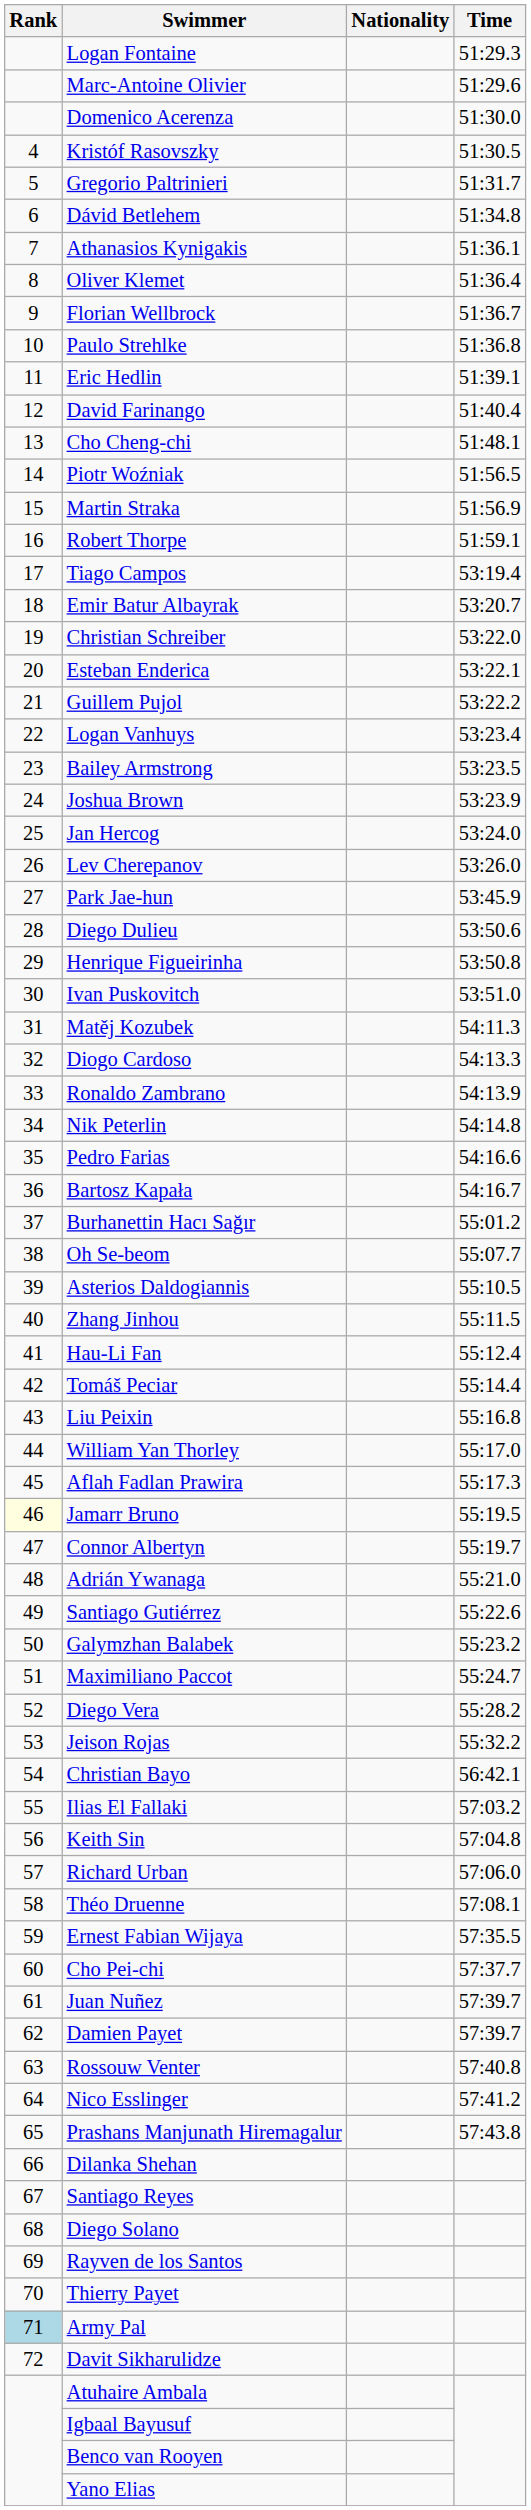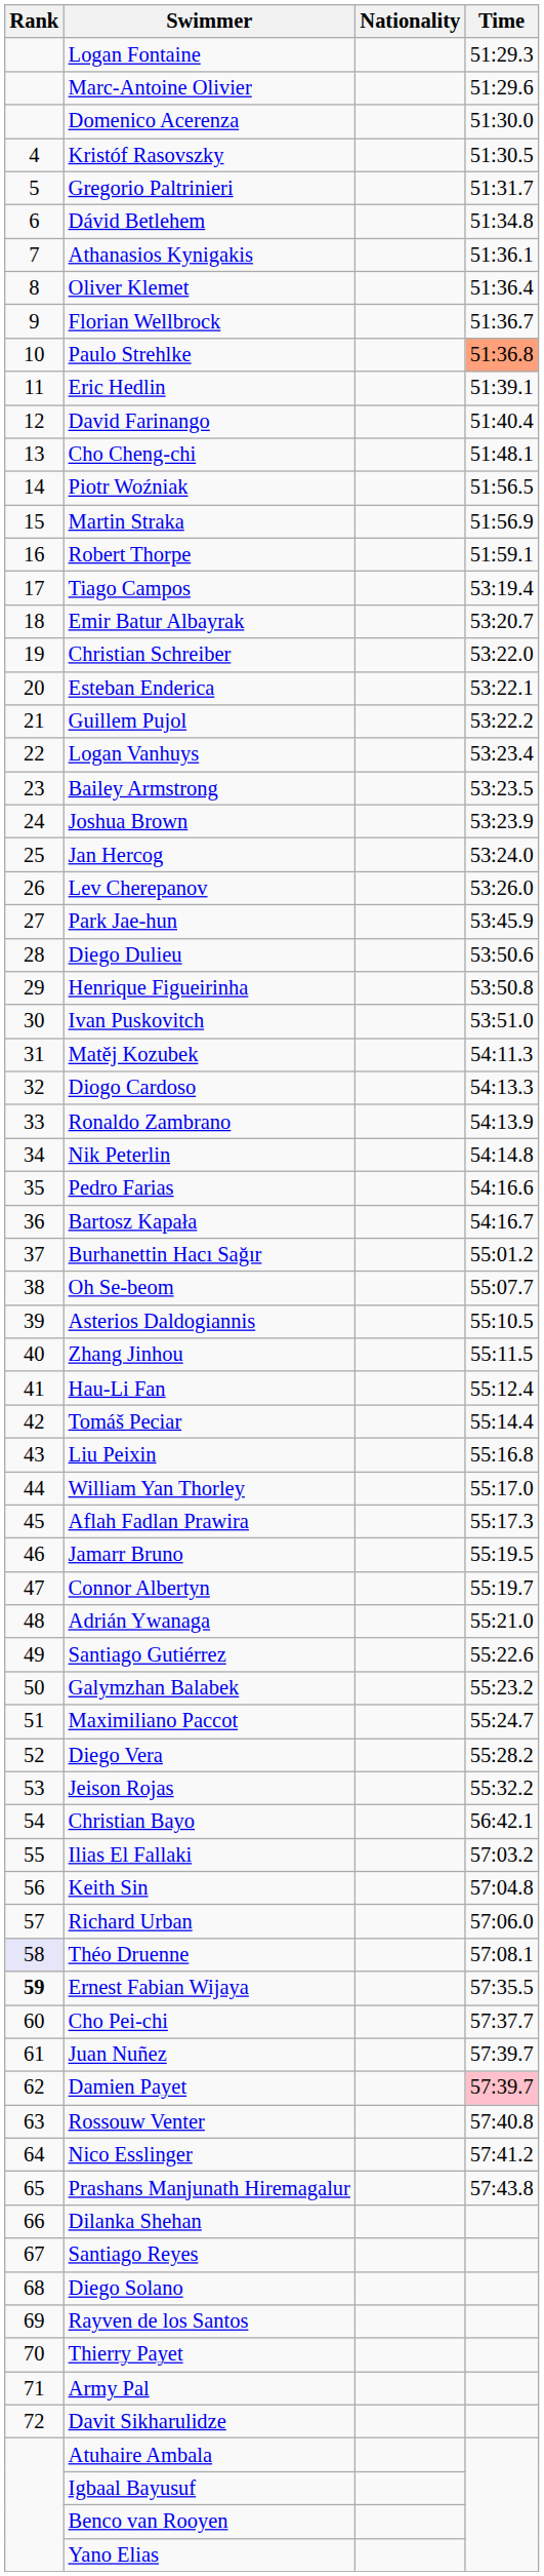Paulo Strehlke | Time: no background -> lightsalmon background
Jamarr Bruno | Rank: lightyellow background -> no background
Théo Druenne | Rank: no background -> lavender background
Ernest Fabian Wijaya | Rank: normal -> bold
Damien Payet | Time: no background -> pink background
Army Pal | Rank: lightblue background -> no background
